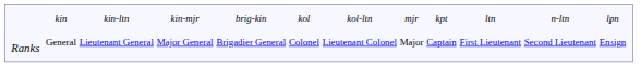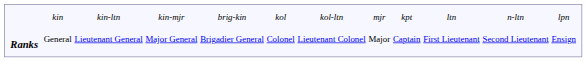Ranks | column 1: normal -> bold
